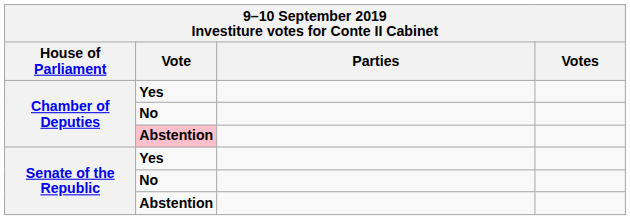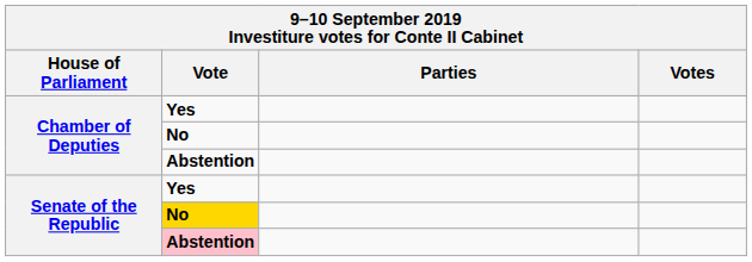Chamber of Deputies / Abstention | Vote: pink background -> no background
Senate of the Republic / No | Vote: no background -> gold background
Senate of the Republic / Abstention | Vote: no background -> pink background
